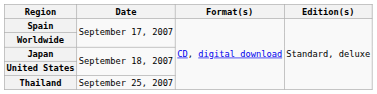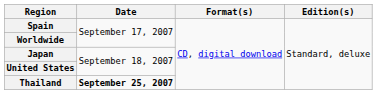Thailand | Date: normal -> bold
